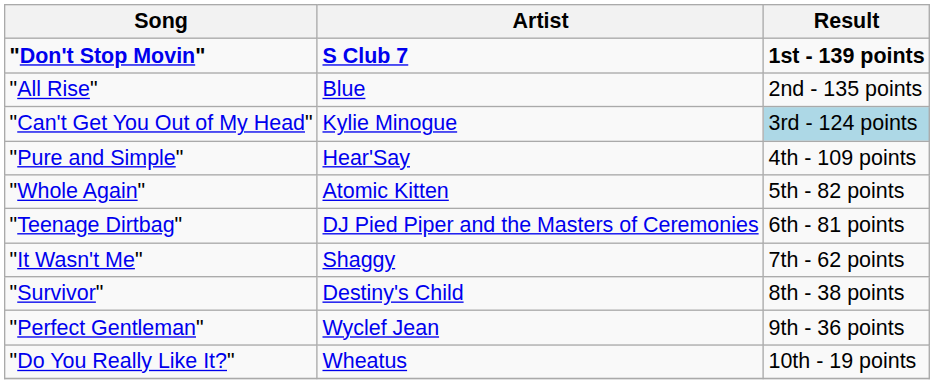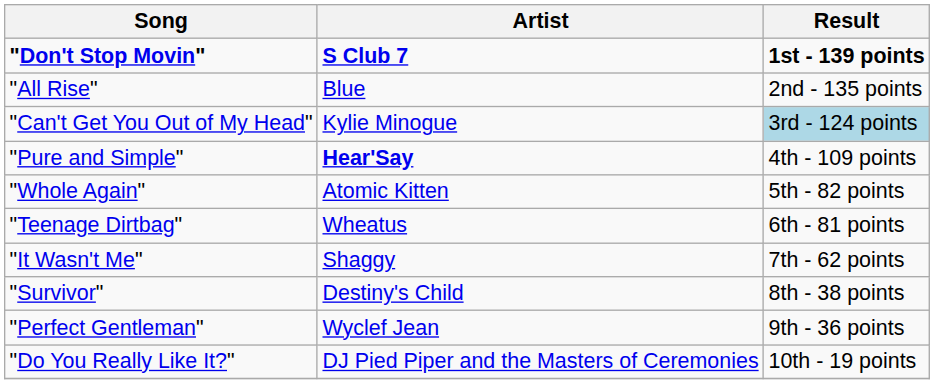"Pure and Simple" | Artist: normal -> bold
"Teenage Dirtbag" | Artist: DJ Pied Piper and the Masters of Ceremonies -> Wheatus
"Do You Really Like It?" | Artist: Wheatus -> DJ Pied Piper and the Masters of Ceremonies
